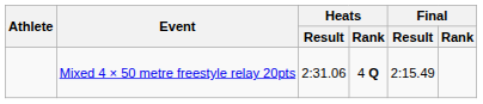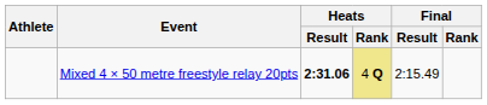Mixed 4 × 50 metre freestyle relay 20pts | Heats / Result: normal -> bold
Mixed 4 × 50 metre freestyle relay 20pts | Heats / Rank: no background -> khaki background
